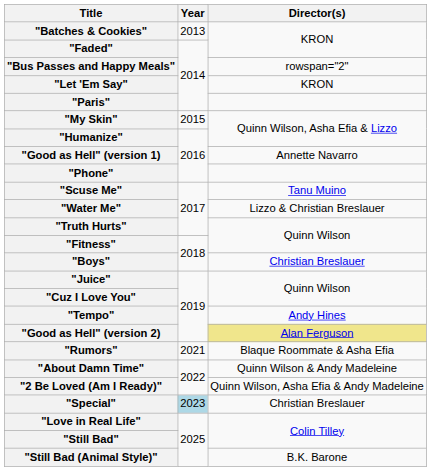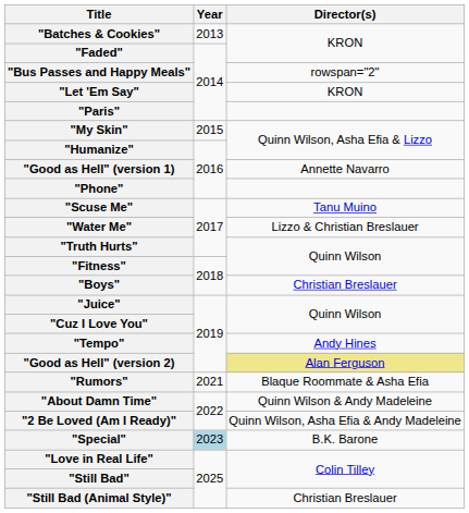"Special" | Director(s): Christian Breslauer -> B.K. Barone
"Still Bad (Animal Style)" | Director(s): B.K. Barone -> Christian Breslauer
